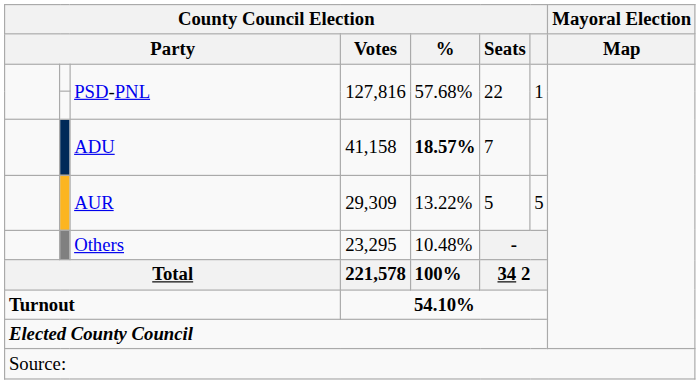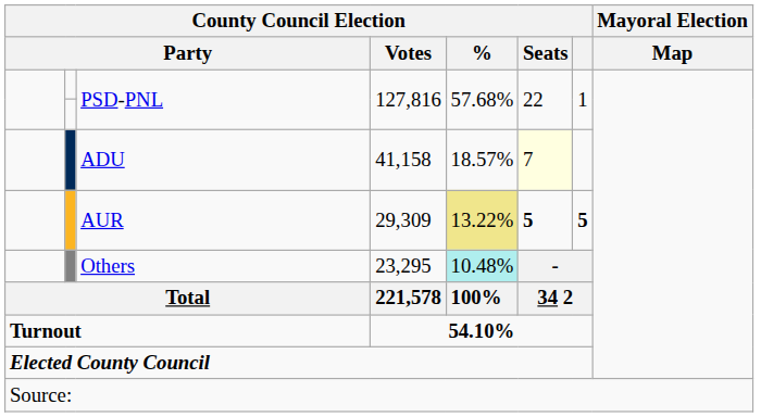ADU | County Council Election / %: bold -> normal
ADU | County Council Election / Seats: no background -> lightyellow background
AUR | County Council Election / %: no background -> khaki background
AUR | County Council Election / Seats: normal -> bold
AUR | County Council Election: normal -> bold
Others | County Council Election / %: no background -> paleturquoise background
